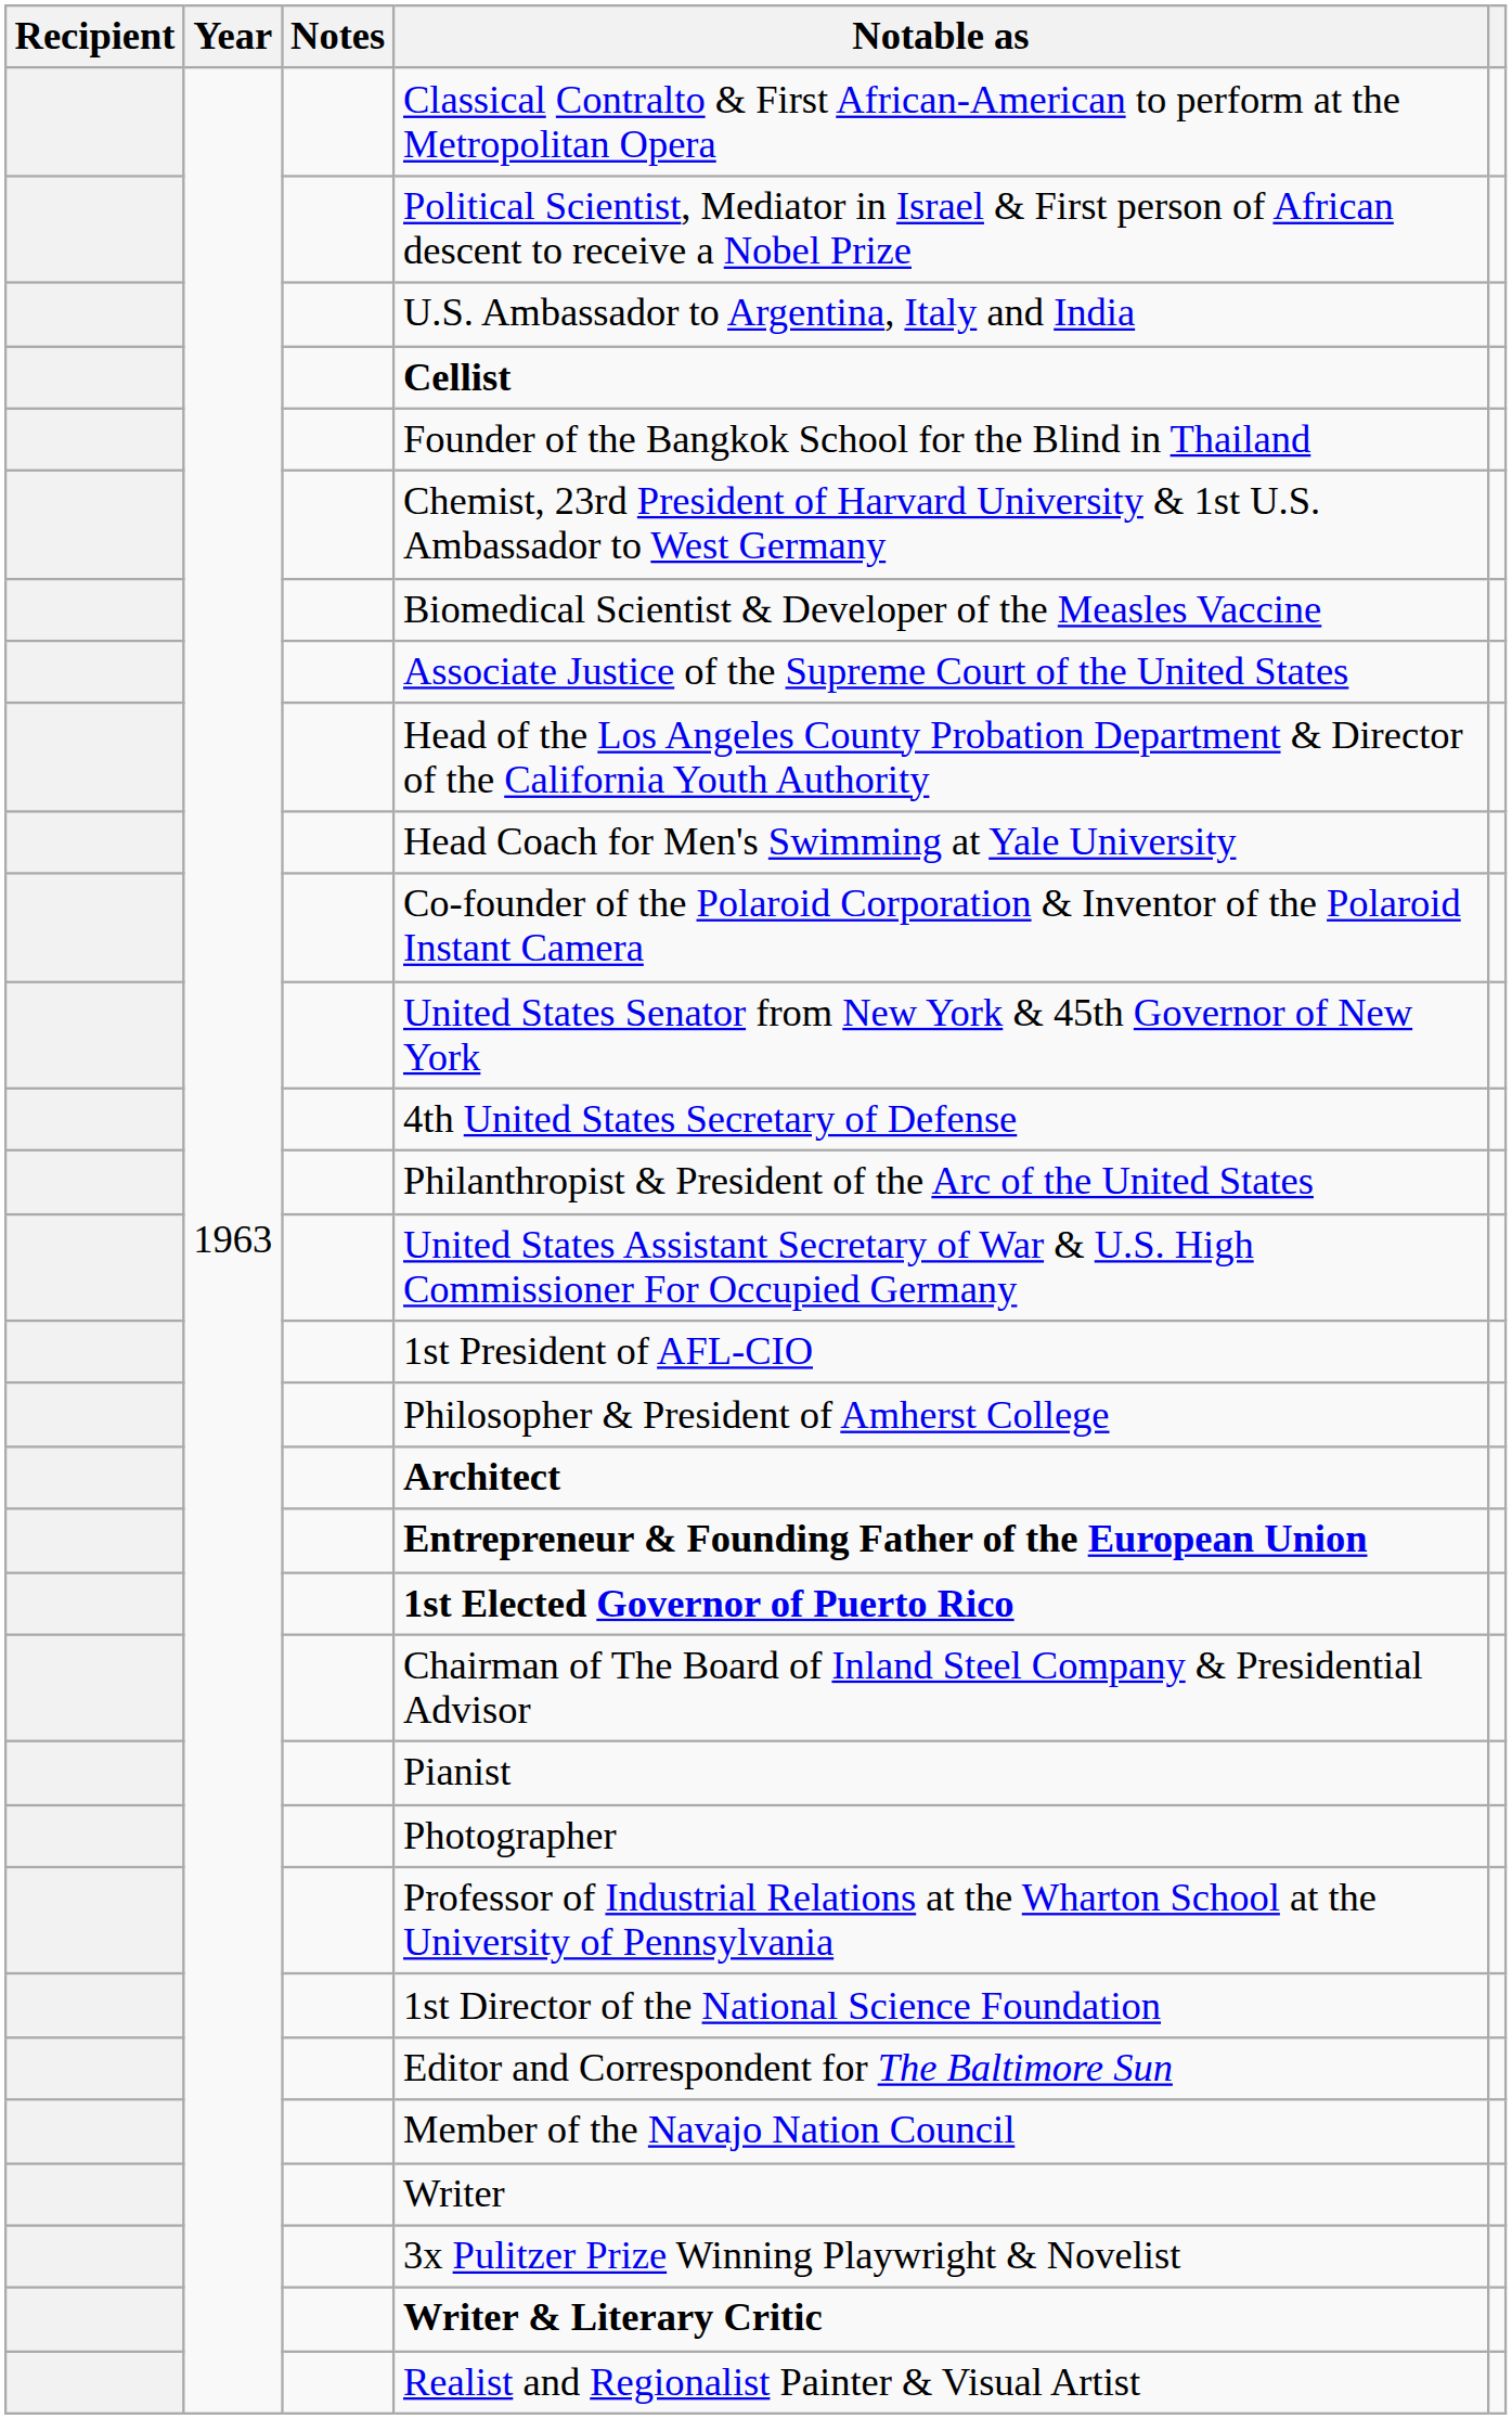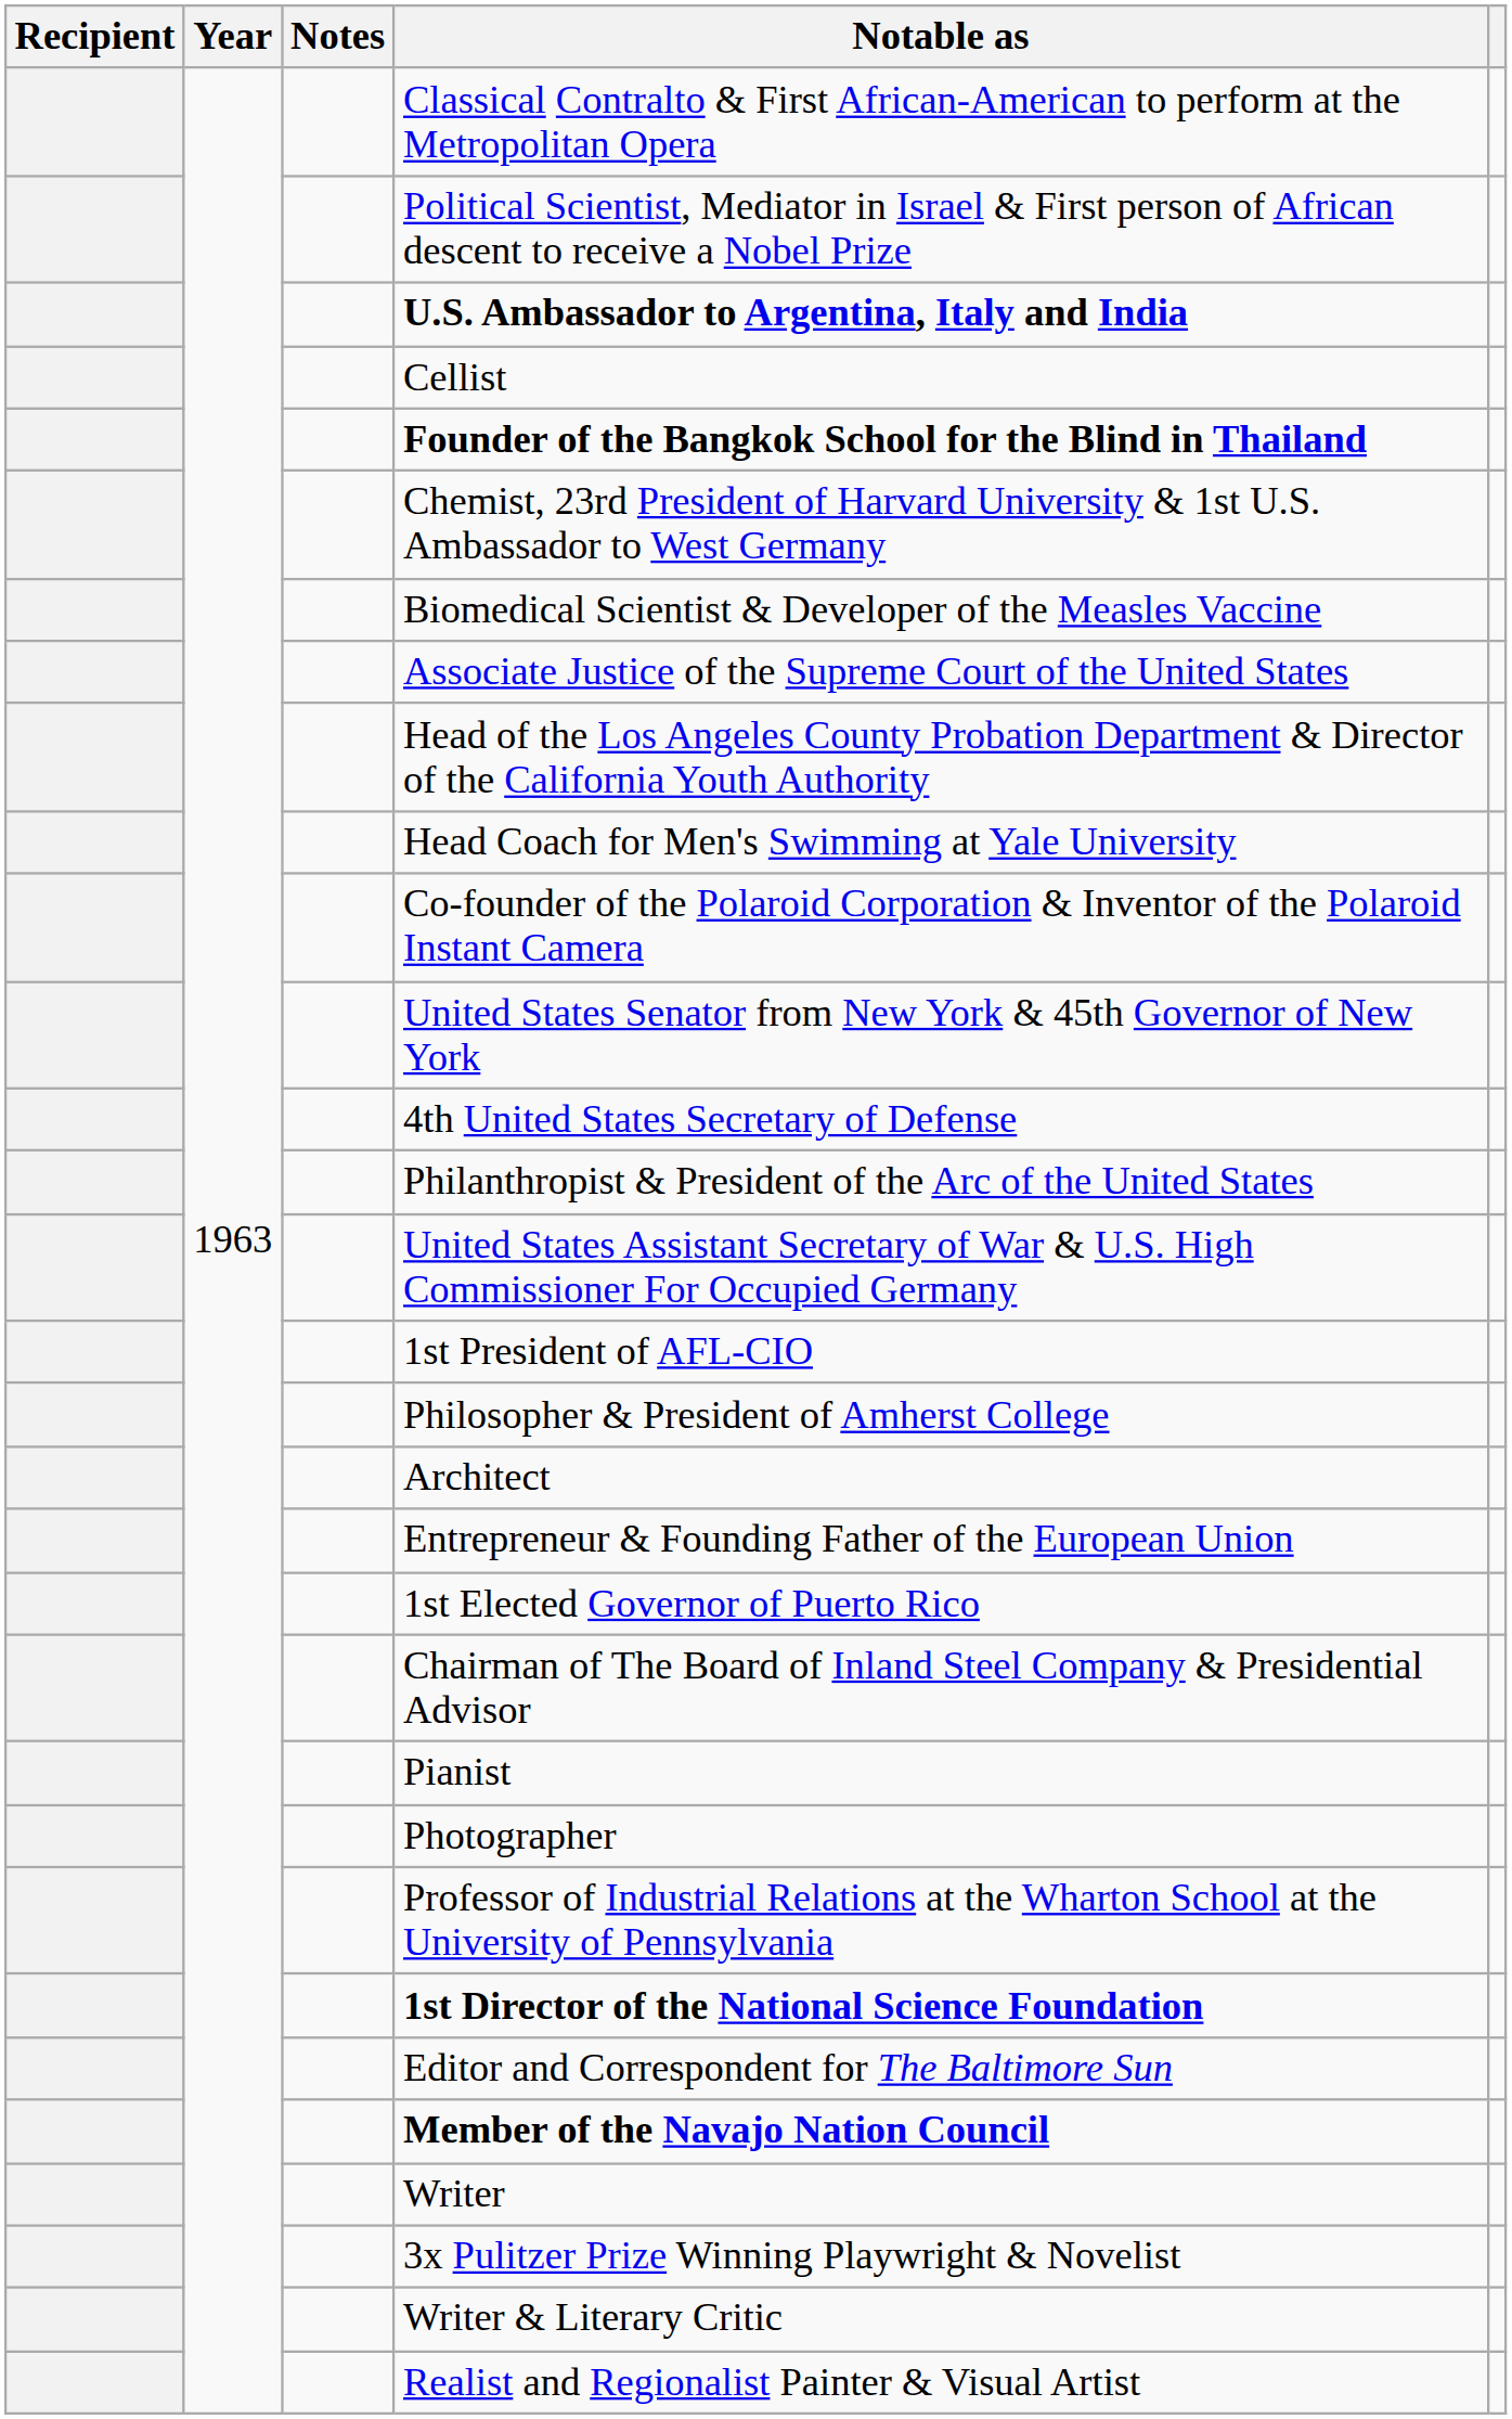U.S. Ambassador to Argentina, Italy and India | Notable as: normal -> bold
Cellist | Notable as: bold -> normal
Founder of the Bangkok School for the Blind in Thailand | Notable as: normal -> bold
Architect | Notable as: bold -> normal
Entrepreneur & Founding Father of the European Union | Notable as: bold -> normal
1st Elected Governor of Puerto Rico | Notable as: bold -> normal
1st Director of the National Science Foundation | Notable as: normal -> bold
Member of the Navajo Nation Council | Notable as: normal -> bold
Writer & Literary Critic | Notable as: bold -> normal
